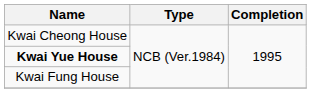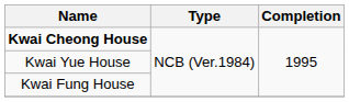Kwai Cheong House | Name: normal -> bold
Kwai Yue House | Name: bold -> normal
